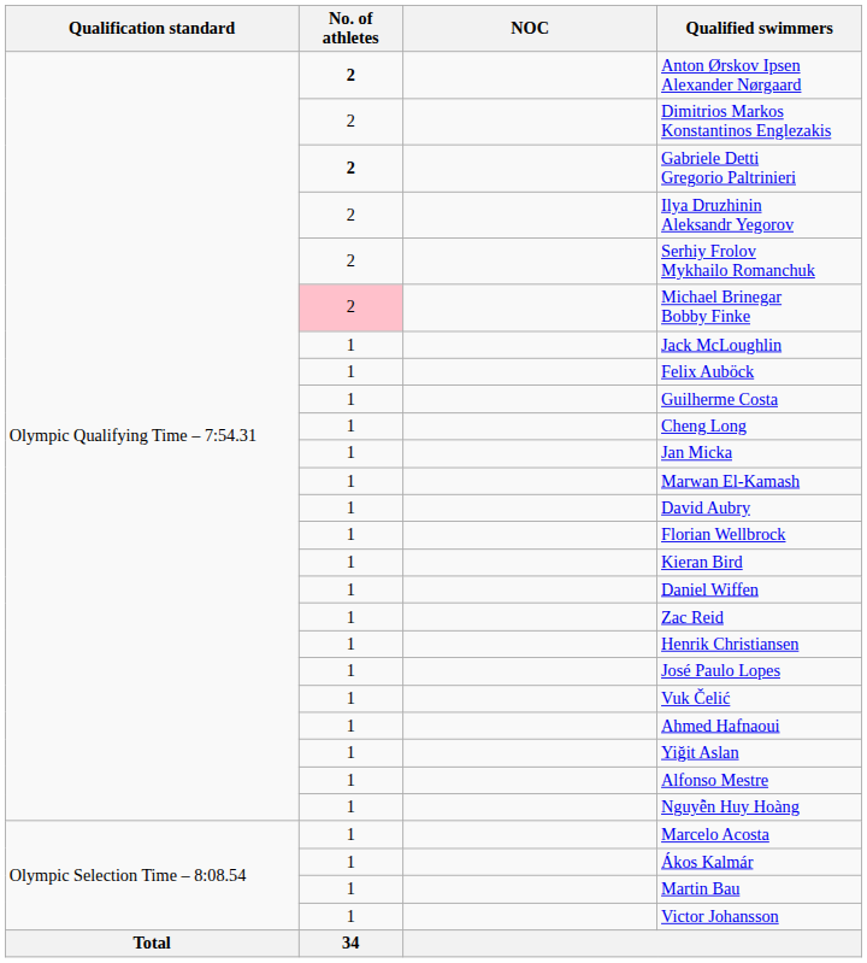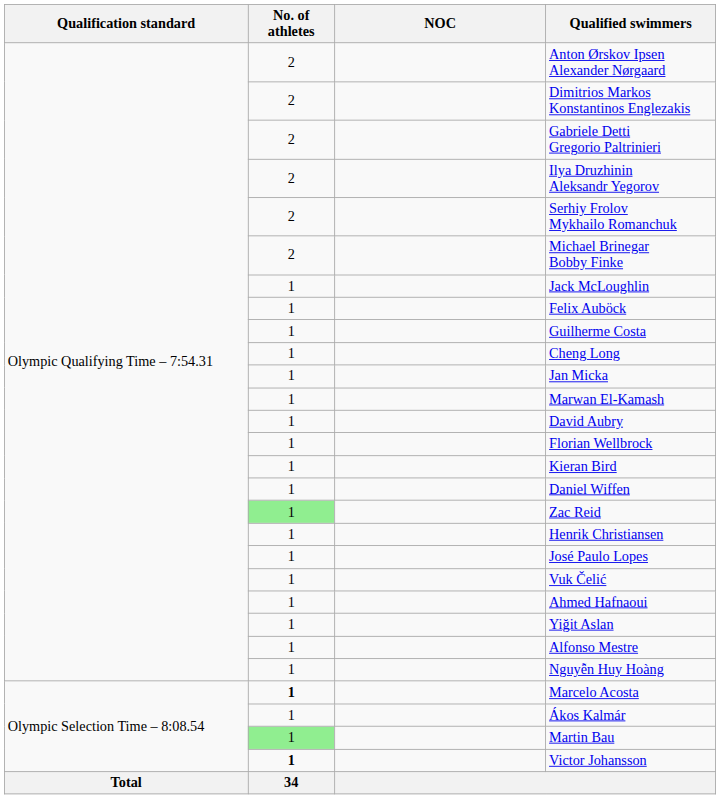Anton Ørskov Ipsen Alexander Nørgaard | No. of athletes: bold -> normal
Gabriele Detti Gregorio Paltrinieri | No. of athletes: bold -> normal
Michael Brinegar Bobby Finke | No. of athletes: pink background -> no background
Zac Reid | No. of athletes: no background -> lightgreen background
Marcelo Acosta | No. of athletes: normal -> bold
Martin Bau | No. of athletes: no background -> lightgreen background
Victor Johansson | No. of athletes: normal -> bold
